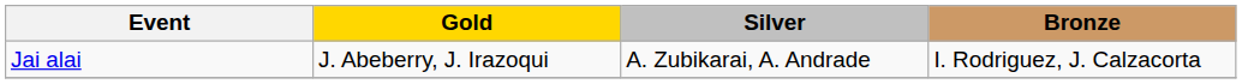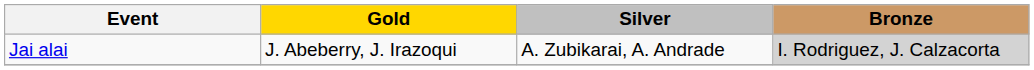Jai alai | Bronze: no background -> lightgrey background
